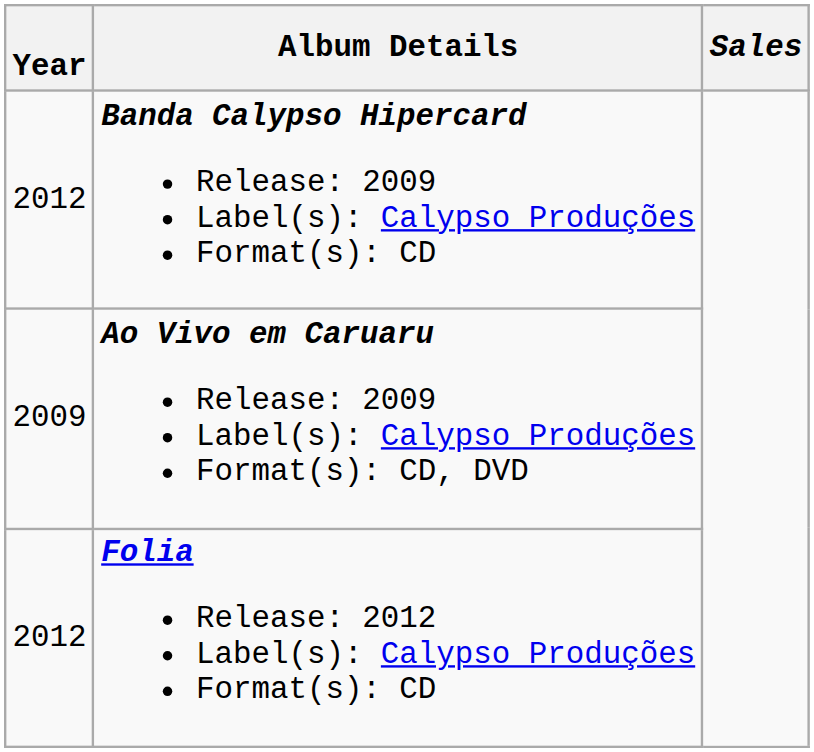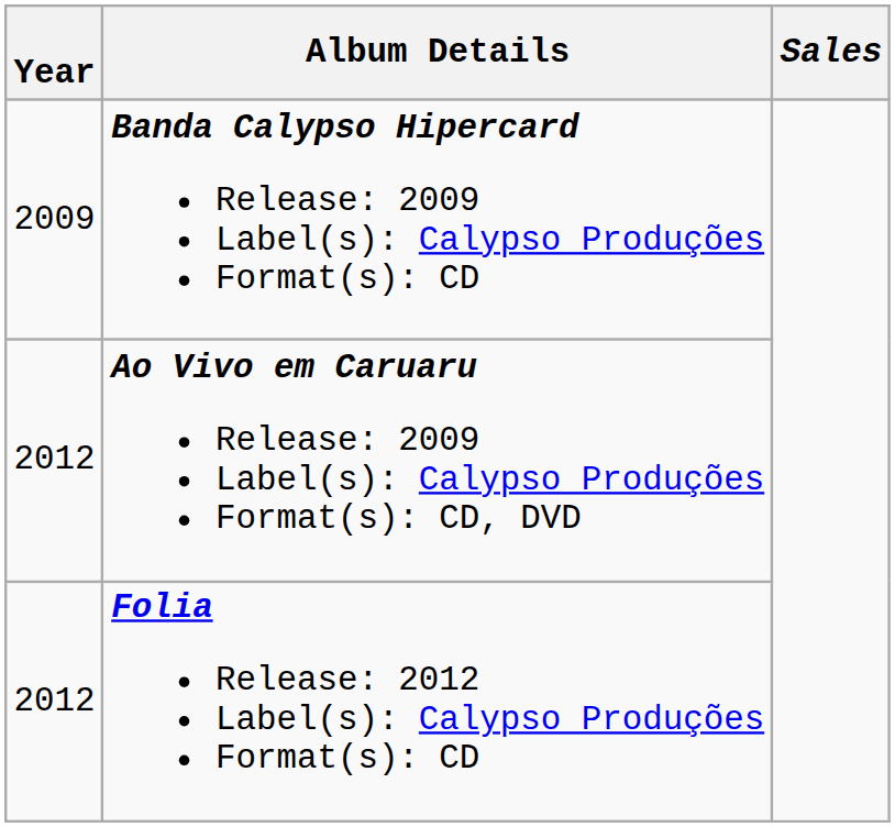row 2 | Year: 2012 -> 2009
row 3 | Year: 2009 -> 2012
